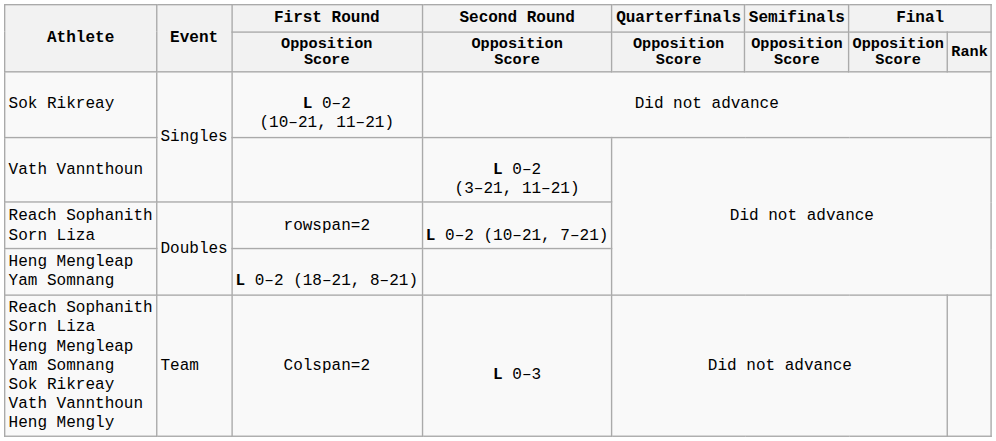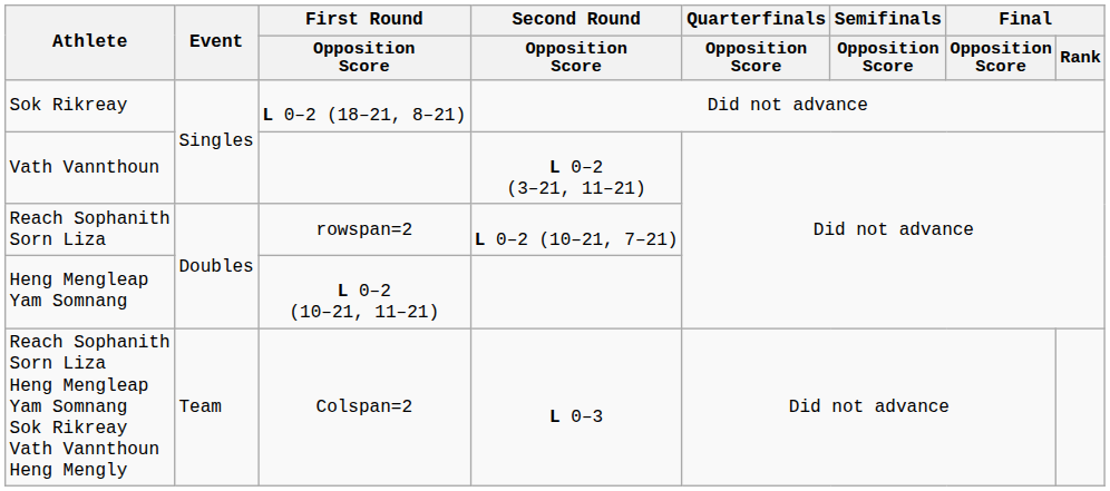Sok Rikreay | First Round / Opposition Score: L 0–2 (10–21, 11–21) -> L 0–2 (18–21, 8–21)
Heng Mengleap Yam Somnang | First Round / Opposition Score: L 0–2 (18–21, 8–21) -> L 0–2 (10–21, 11–21)
